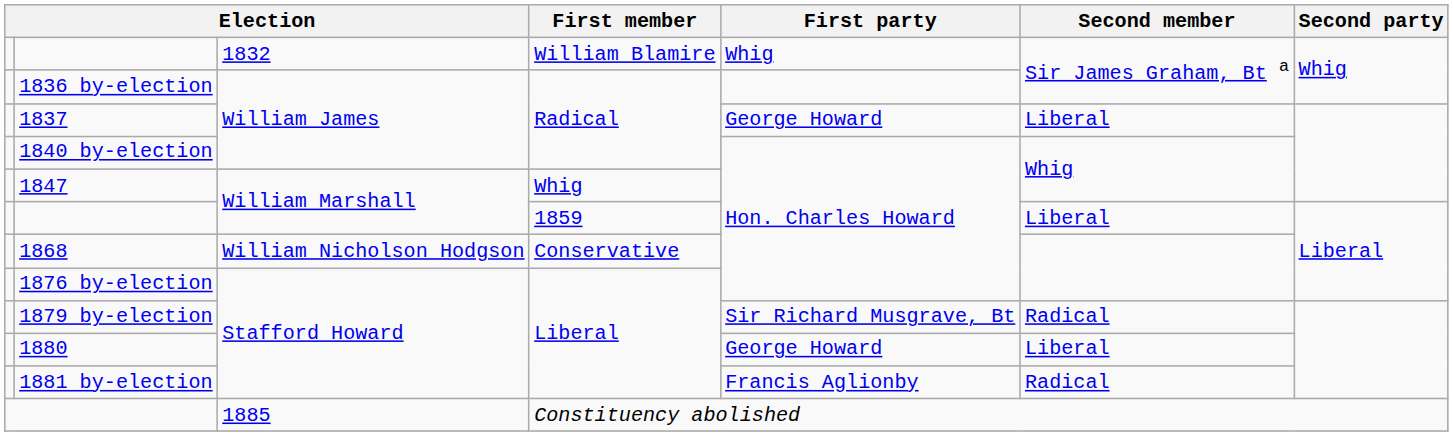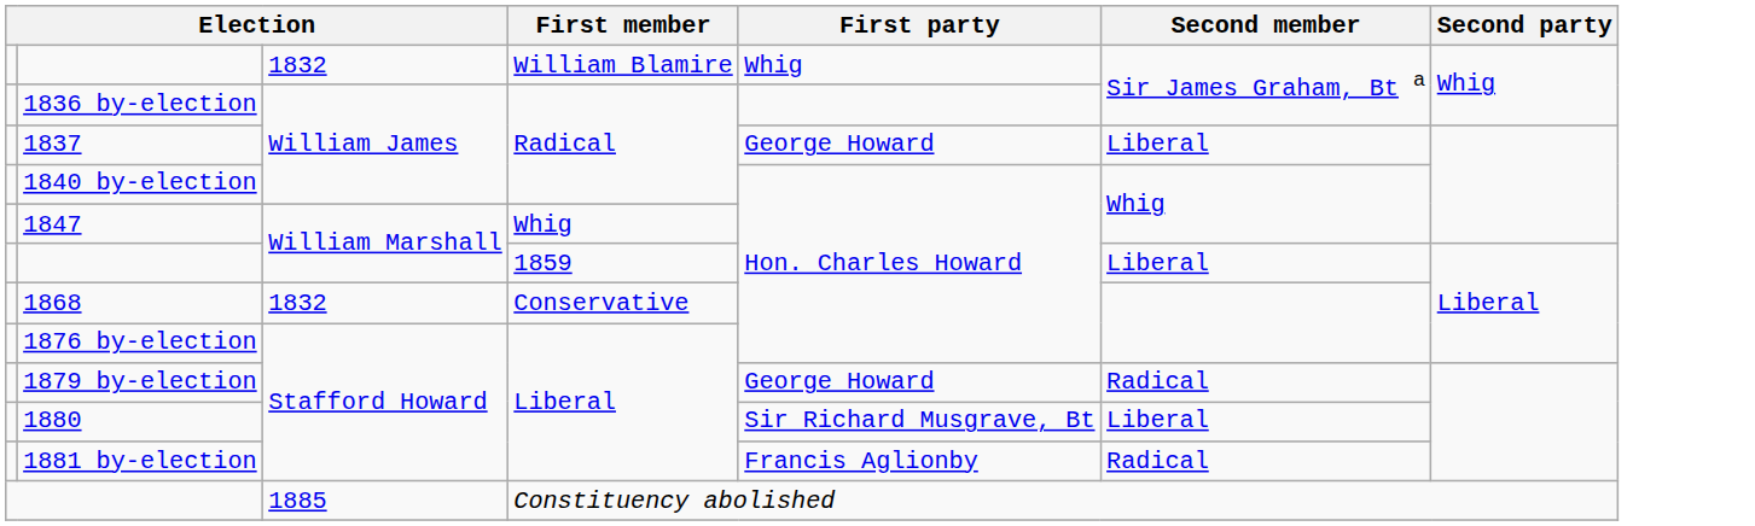1868 | column 3: William Nicholson Hodgson -> 1832
1879 by-election | First party: Sir Richard Musgrave, Bt -> George Howard
1880 | First party: George Howard -> Sir Richard Musgrave, Bt
